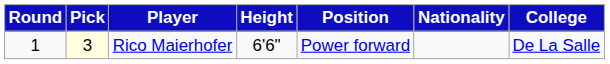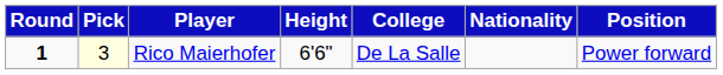columns swapped: Position <-> College
Rico Maierhofer | Round: normal -> bold
